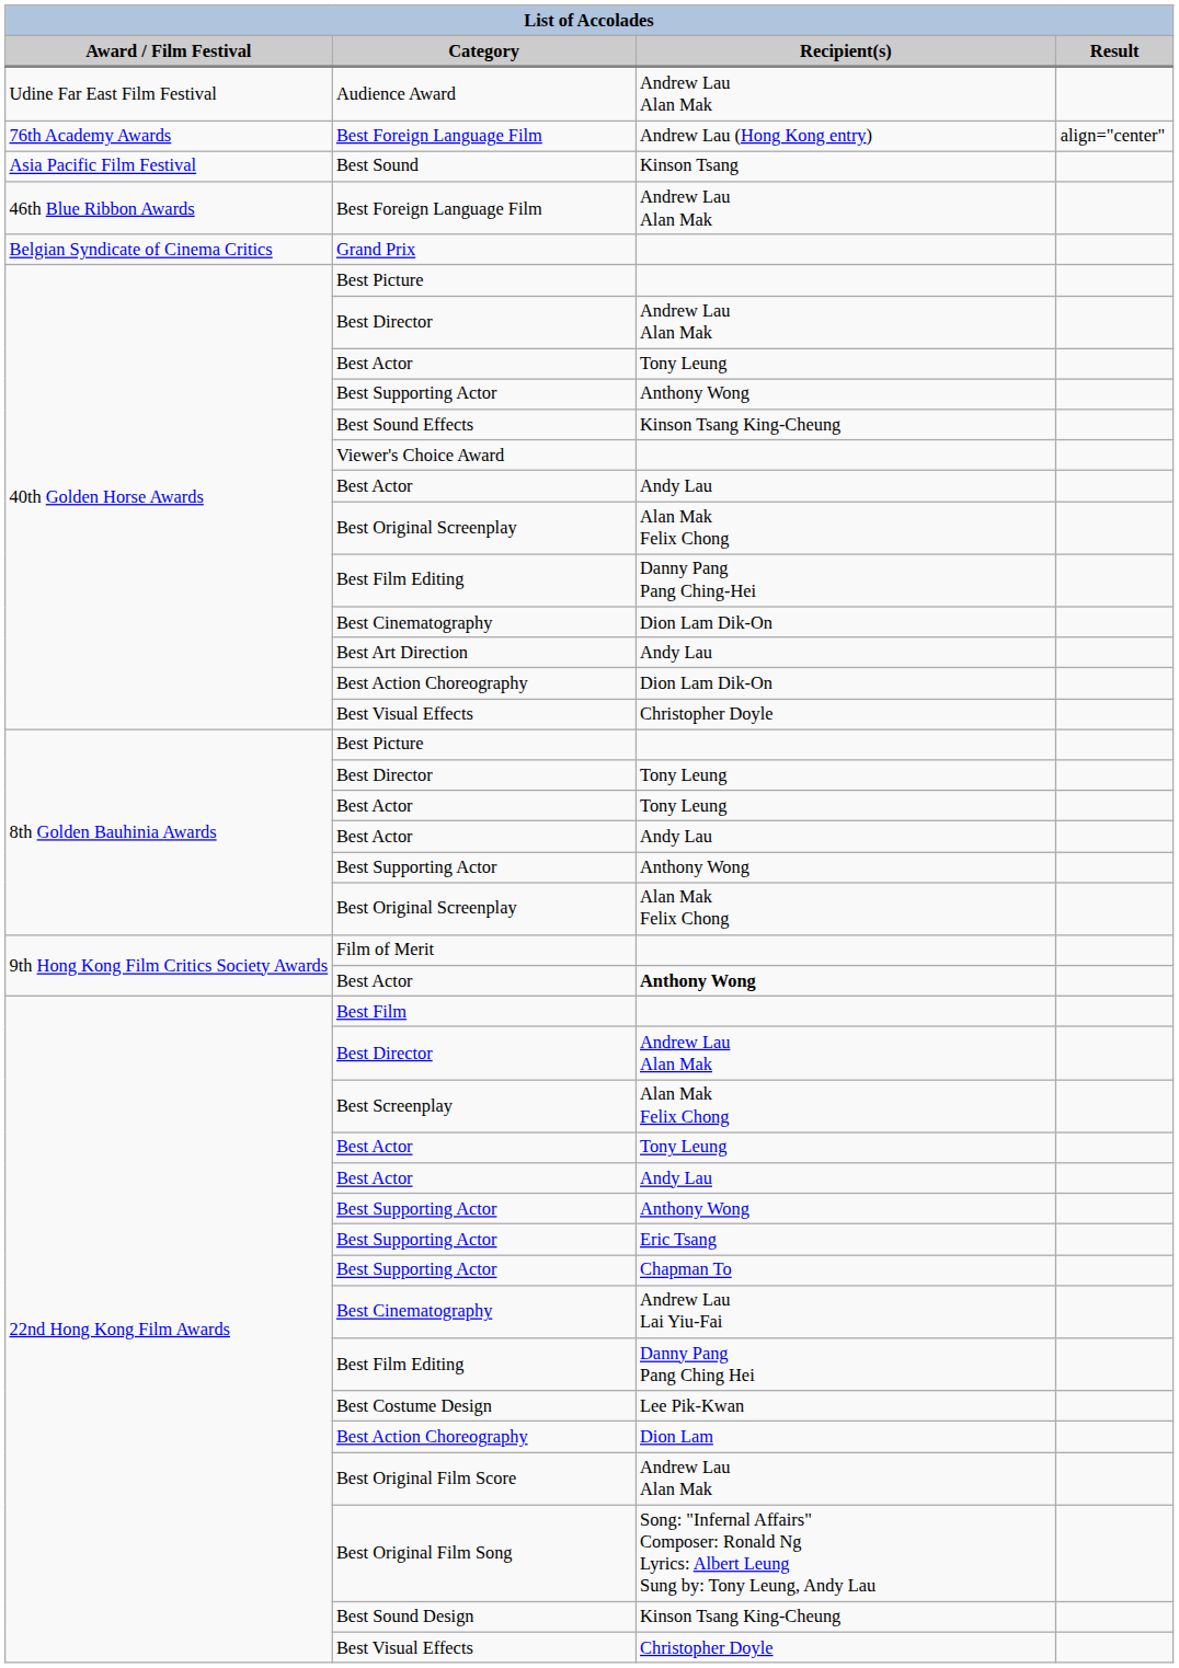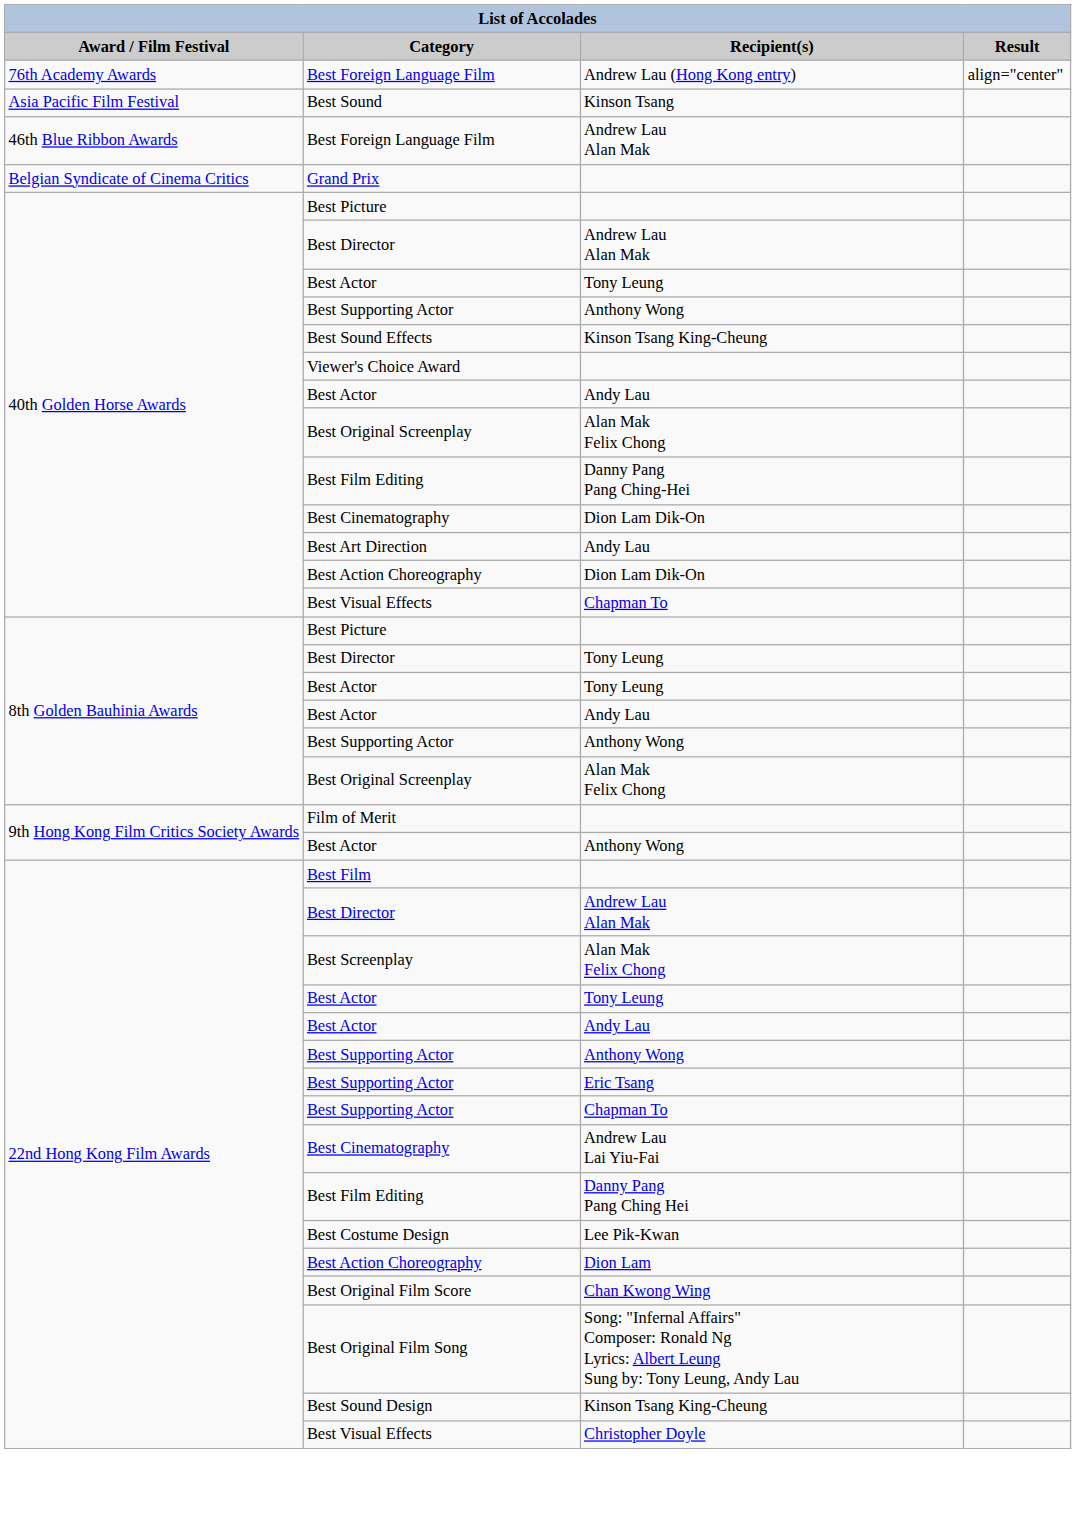- row: Udine Far East Film Festival | Audience Award | Andrew Lau Alan Mak
40th Golden Horse Awards / Best Visual Effects | Recipient(s): Christopher Doyle -> Chapman To
9th Hong Kong Film Critics Society Awards / Best Actor | Recipient(s): bold -> normal
Best Original Film Score | Recipient(s): Andrew Lau Alan Mak -> Chan Kwong Wing
